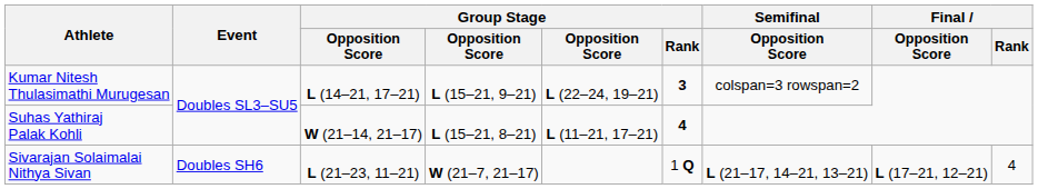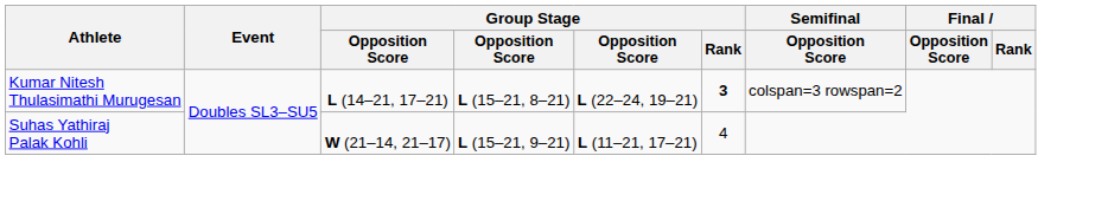Kumar Nitesh Thulasimathi Murugesan | column 4: L (15–21, 9–21) -> L (15–21, 8–21)
Suhas Yathiraj Palak Kohli | column 4: L (15–21, 8–21) -> L (15–21, 9–21)
Suhas Yathiraj Palak Kohli | Group Stage / Rank: bold -> normal
- row: Sivarajan Solaimalai Nithya Sivan | Doubles SH6 | L (21–23, 11–21) | W (21–7, 21–17) | 1 Q | L (21–17, 14–21, 13–21) | L (17–21, 12–21) | 4
